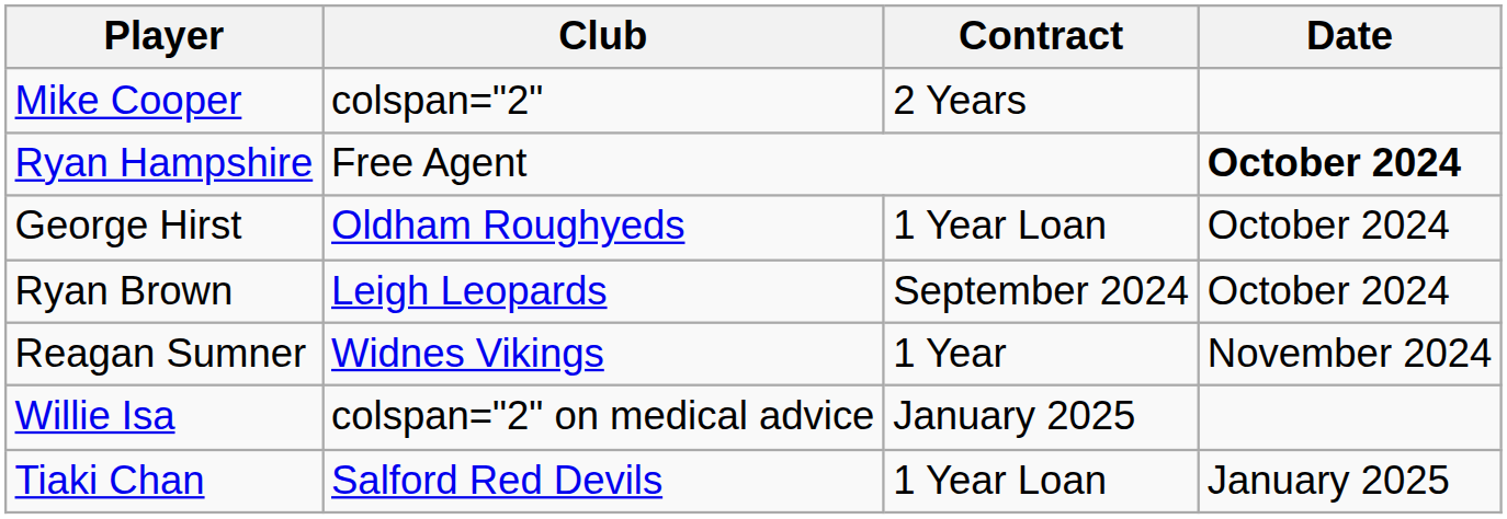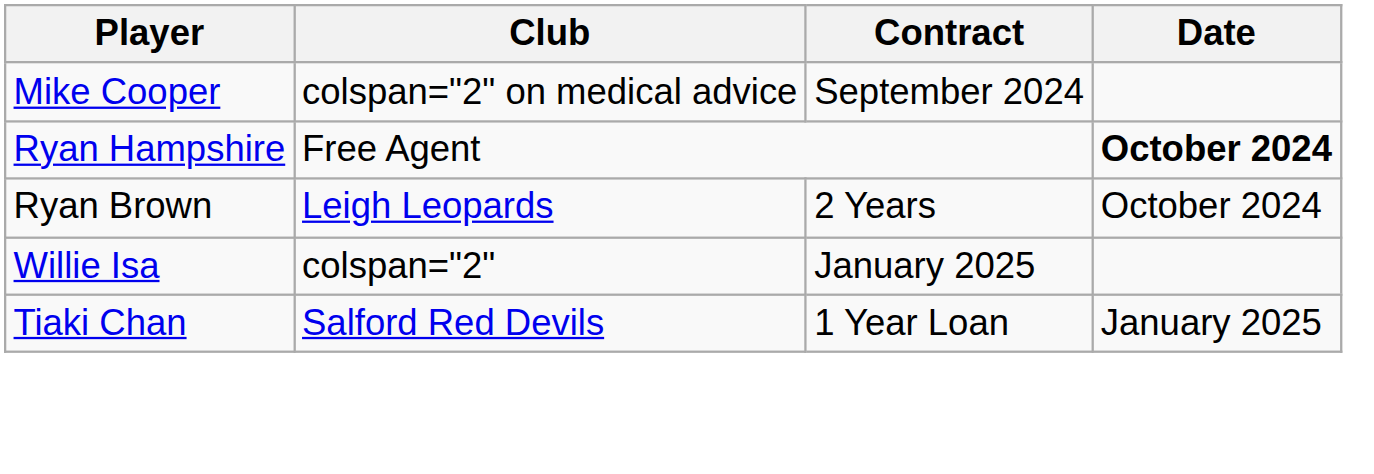Mike Cooper | Club: colspan="2" -> colspan="2" on medical advice
Mike Cooper | Contract: 2 Years -> September 2024
- row: George Hirst | Oldham Roughyeds | 1 Year Loan | October 2024
Ryan Brown | Contract: September 2024 -> 2 Years
- row: Reagan Sumner | Widnes Vikings | 1 Year | November 2024
Willie Isa | Club: colspan="2" on medical advice -> colspan="2"
